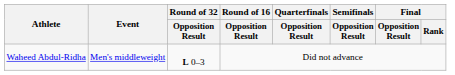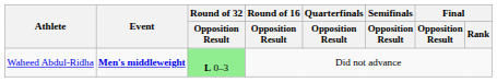Waheed Abdul-Ridha | Event: normal -> bold
Waheed Abdul-Ridha | Round of 32 / Opposition Result: no background -> lightgreen background
